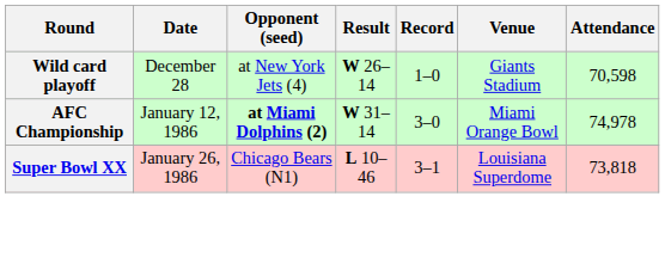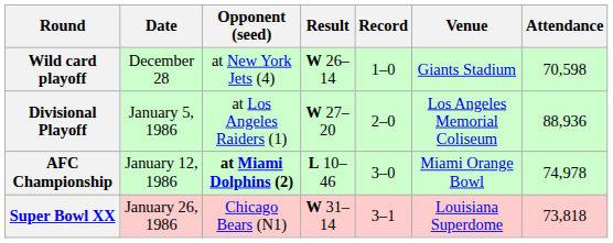+ row: Divisional Playoff | January 5, 1986 | at Los Angeles Raiders (1) | W 27–20 | 2–0 | Los Angeles Memorial Coliseum | 88,936
AFC Championship | Result: W 31–14 -> L 10–46
Super Bowl XX | Result: L 10–46 -> W 31–14
